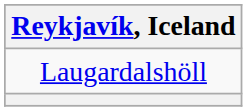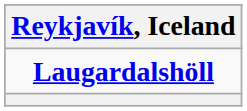row 2 | column 1: normal -> bold
